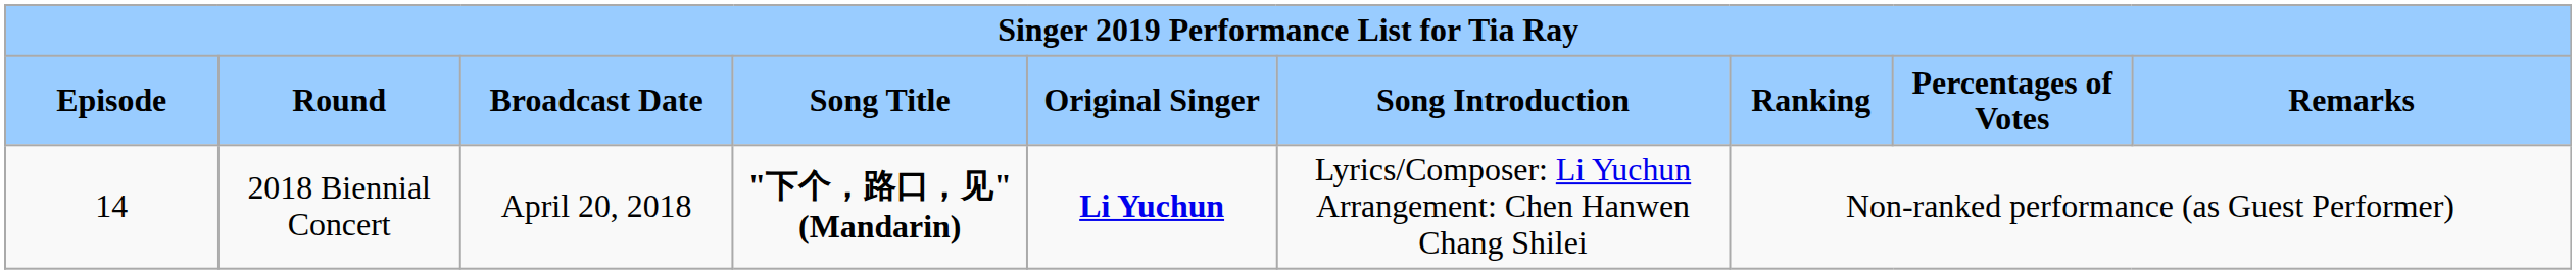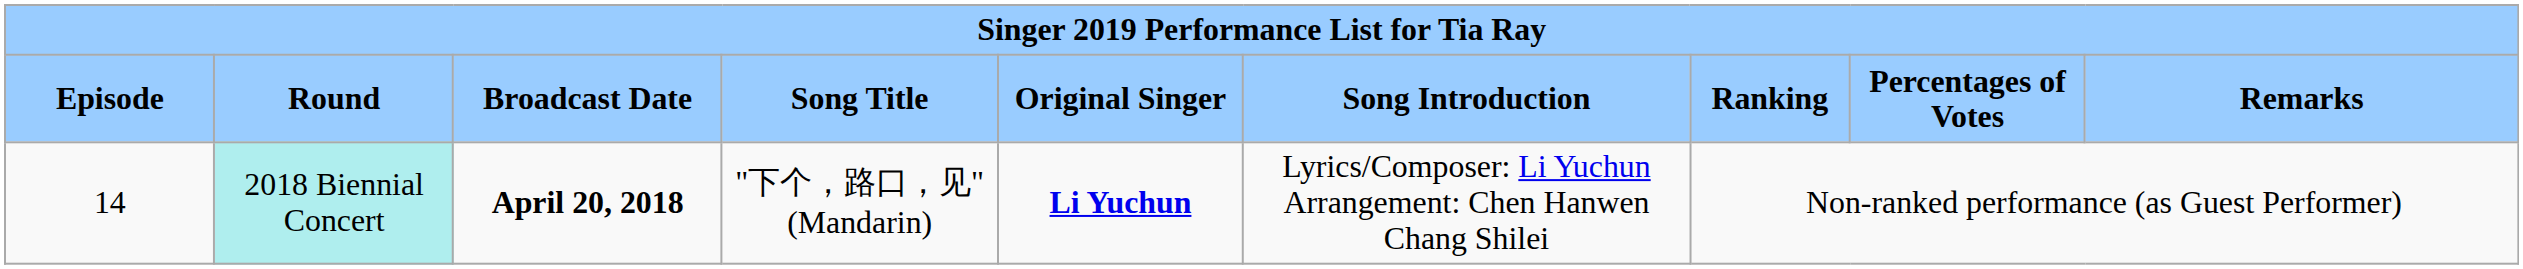14 | column 2: no background -> paleturquoise background
14 | column 3: normal -> bold
14 | column 4: bold -> normal
